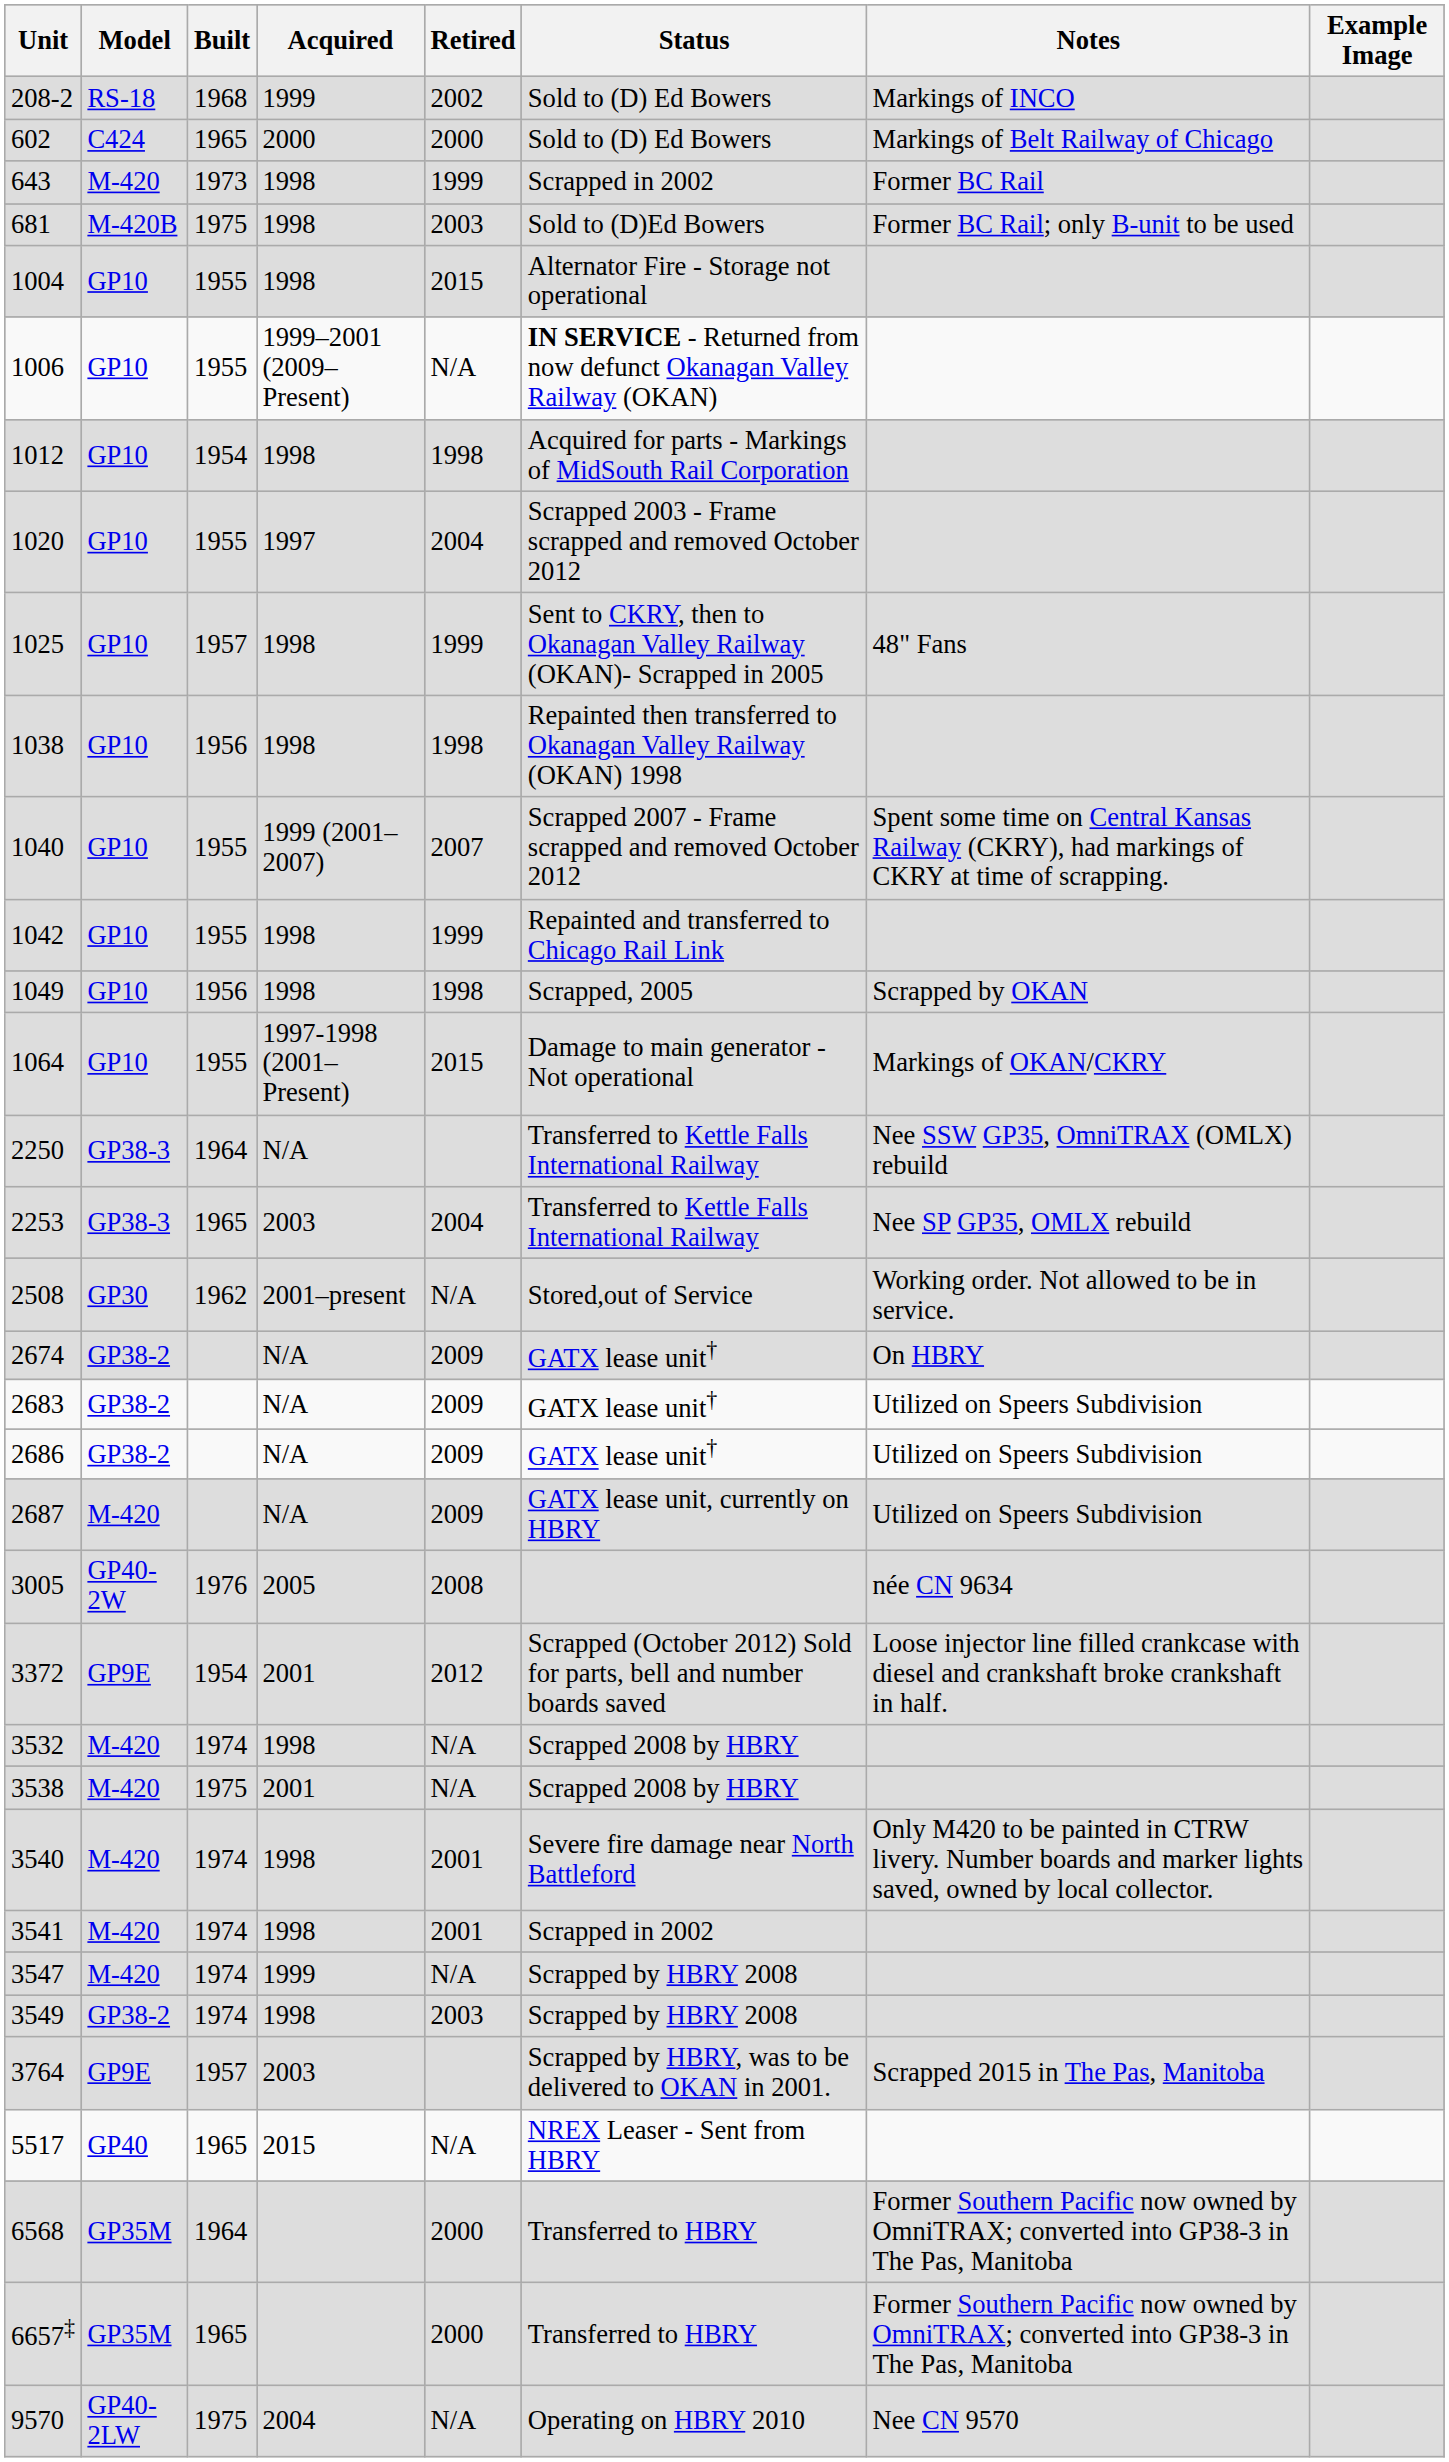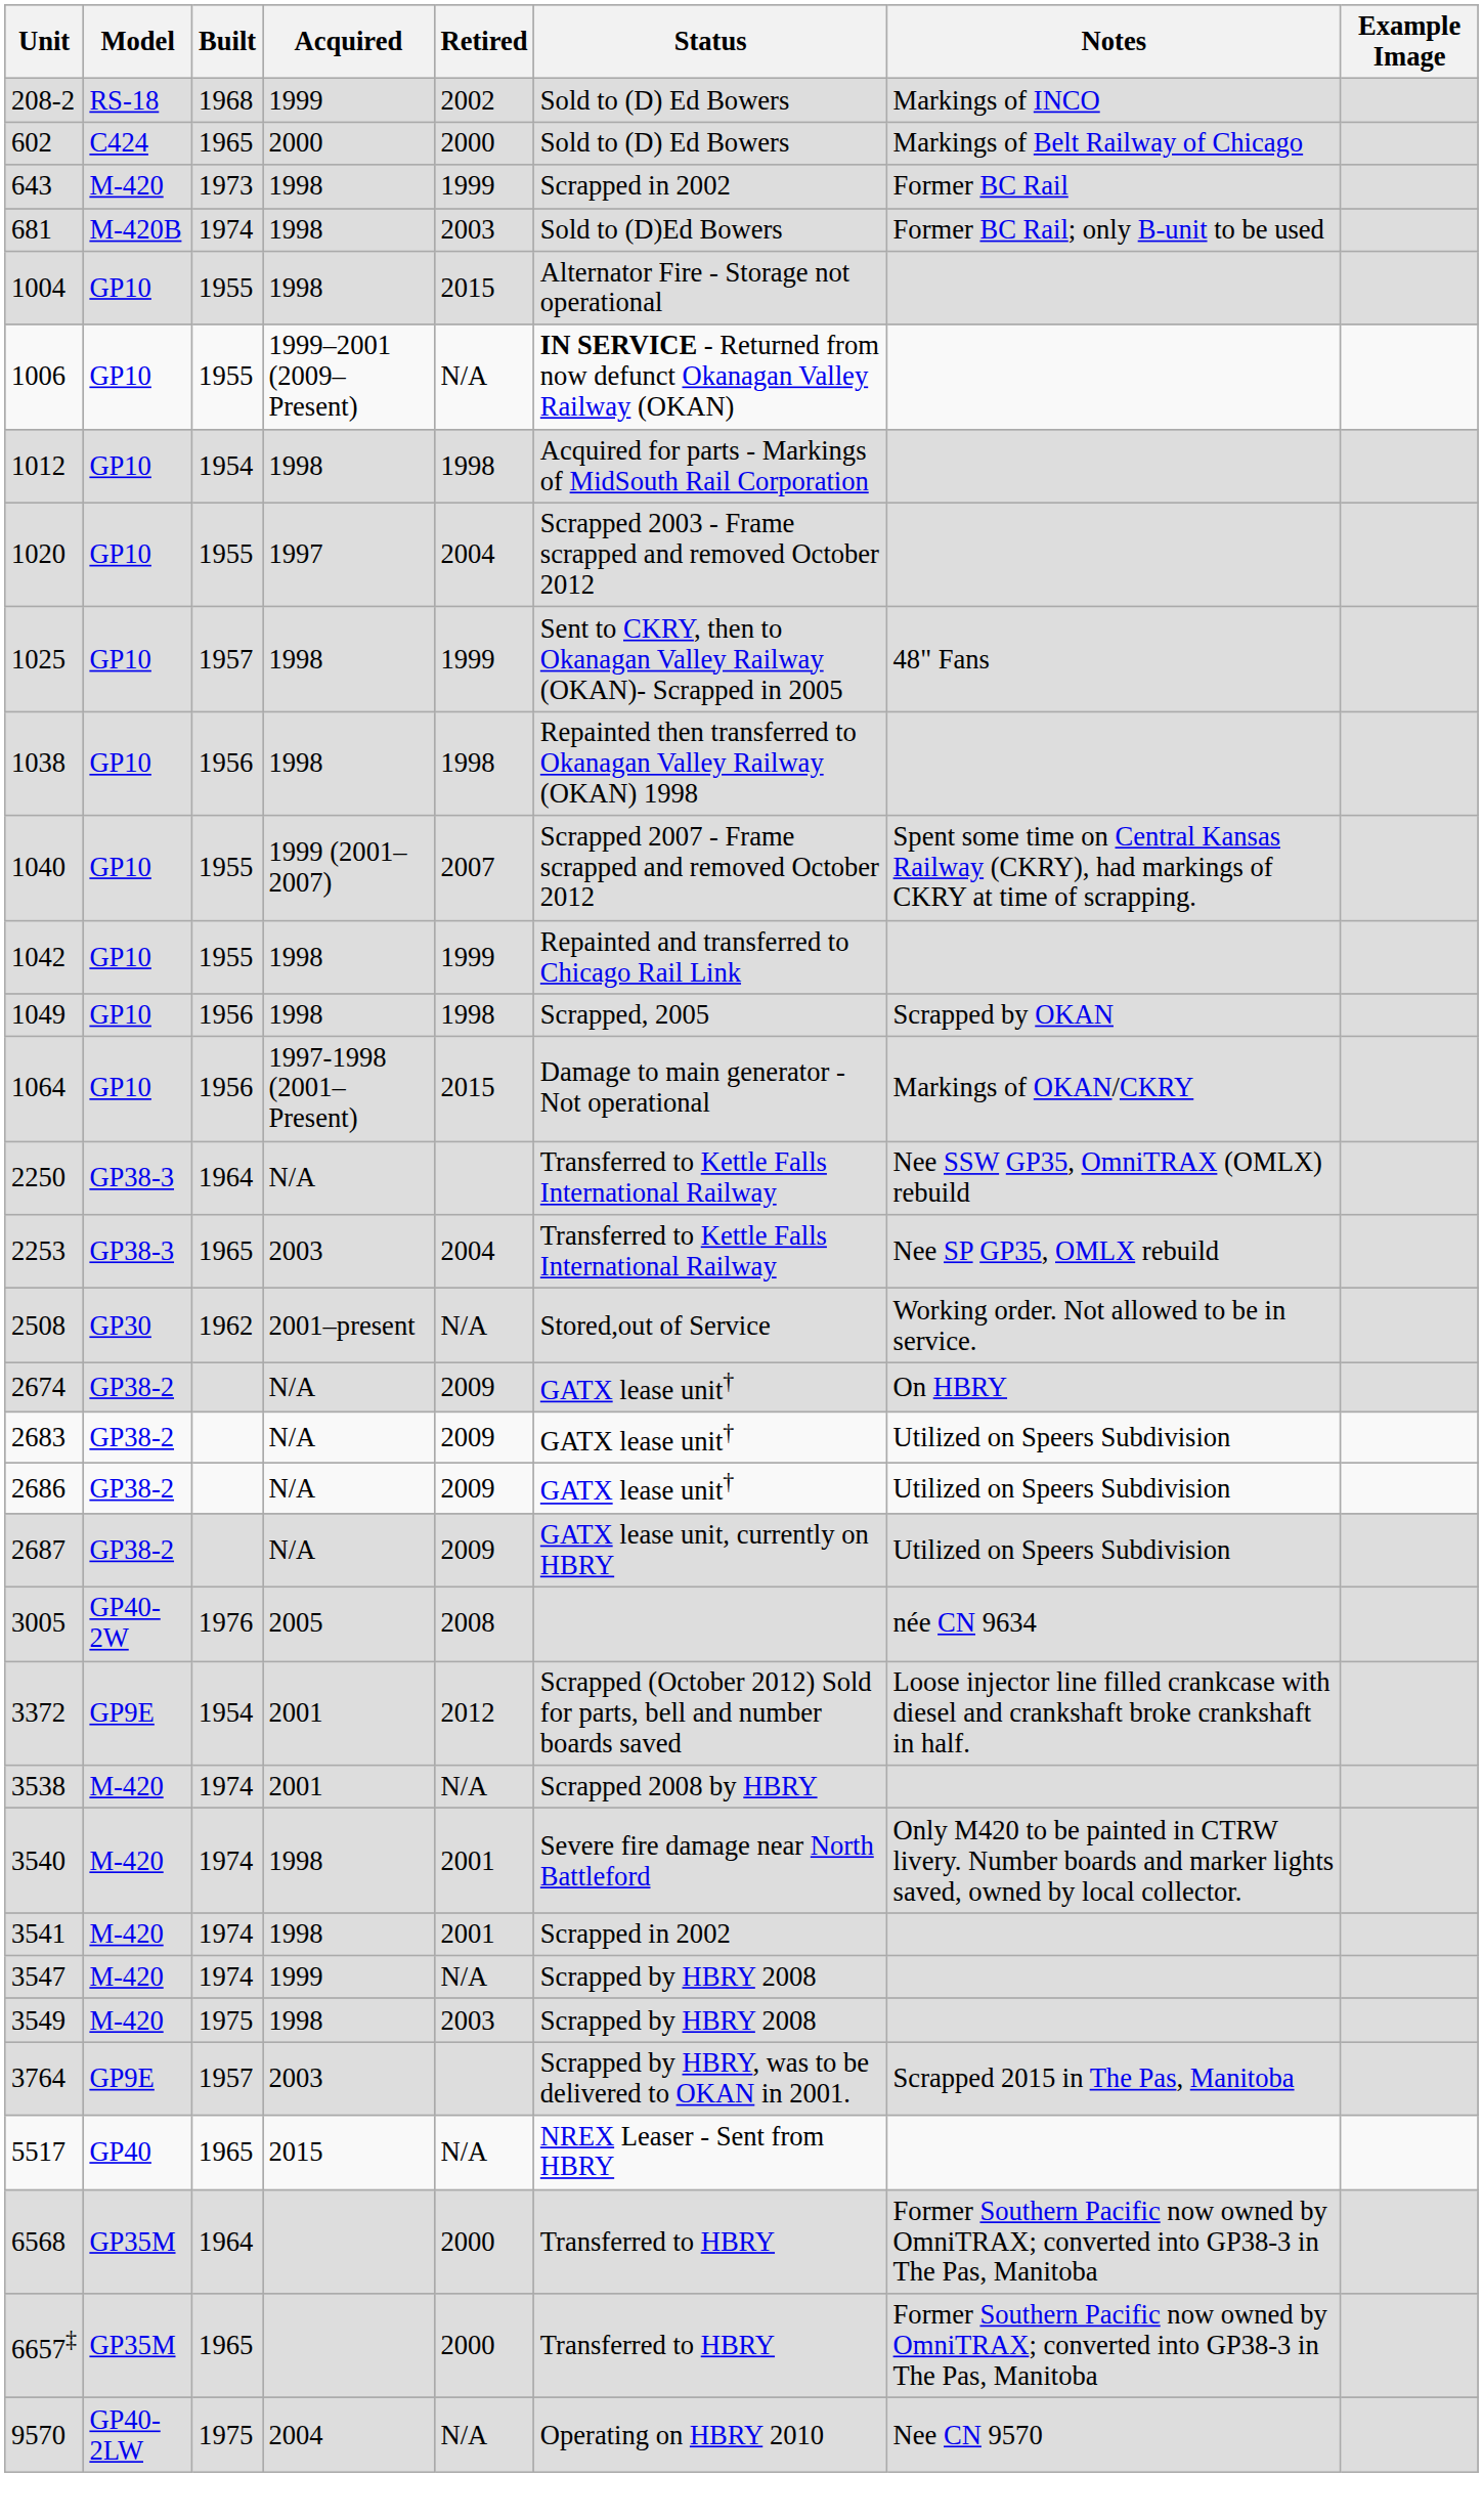681 | Built: 1975 -> 1974
1064 | Built: 1955 -> 1956
2687 | Model: M-420 -> GP38-2
- row: 3532 | M-420 | 1974 | 1998 | N/A | Scrapped 2008 by HBRY
3538 | Built: 1975 -> 1974
3549 | Model: GP38-2 -> M-420
3549 | Built: 1974 -> 1975
